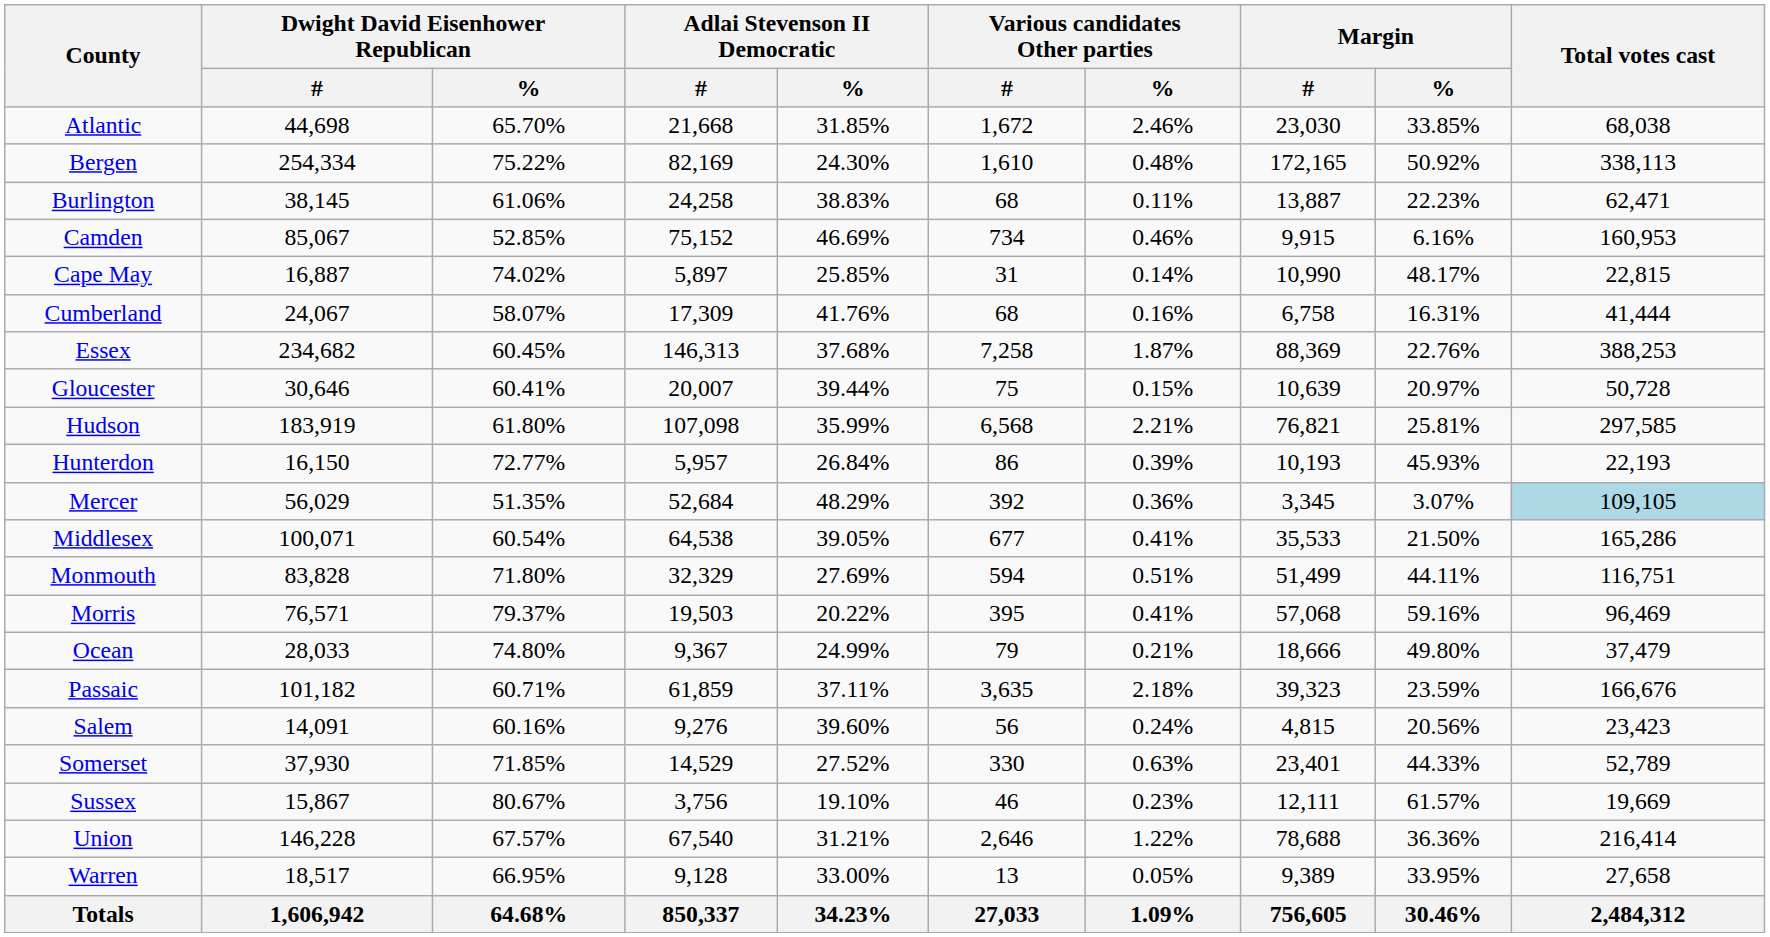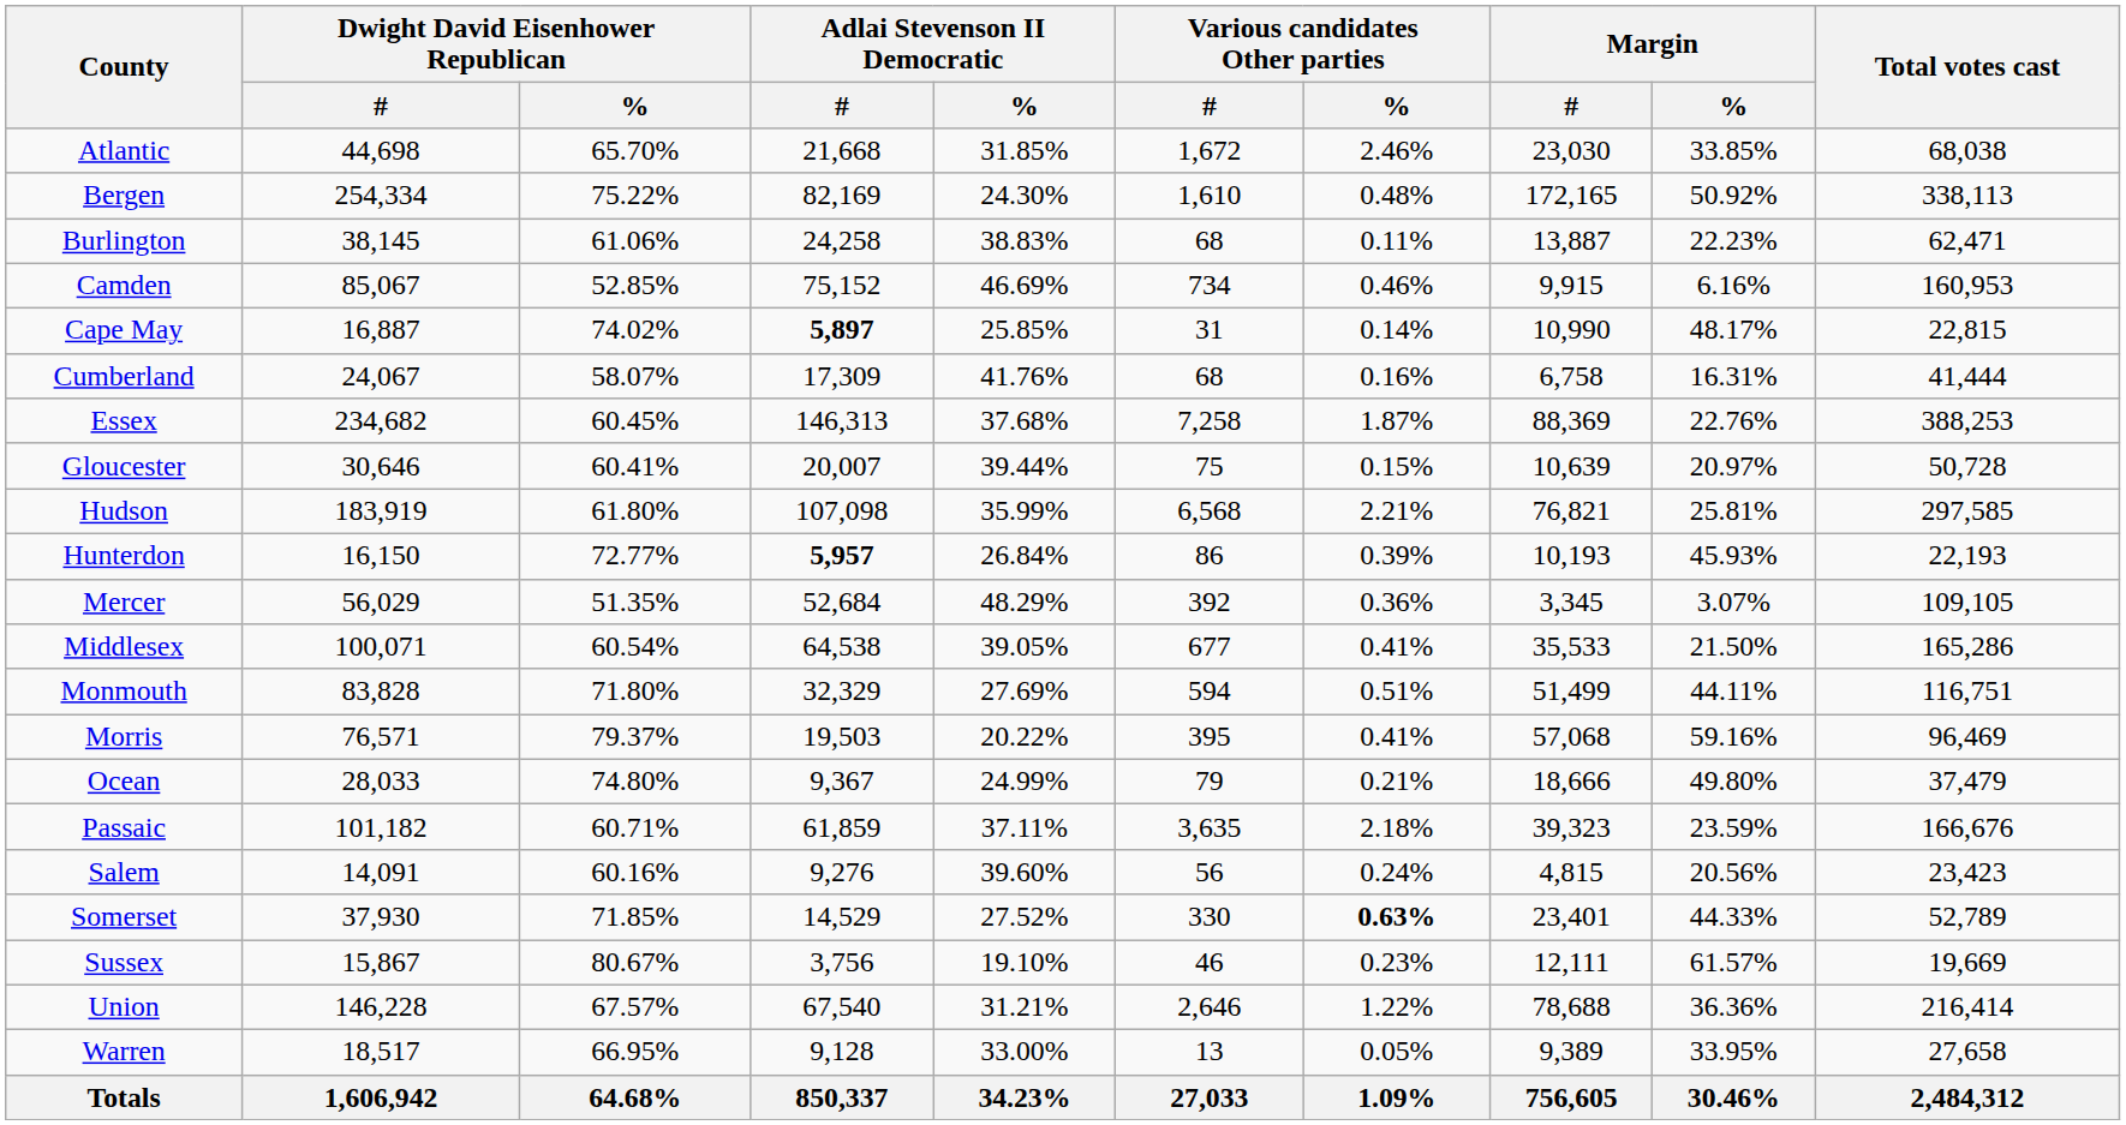Cape May | Adlai Stevenson II Democratic / #: normal -> bold
Hunterdon | Adlai Stevenson II Democratic / #: normal -> bold
Mercer | Total votes cast: lightblue background -> no background
Somerset | Various candidates Other parties / %: normal -> bold
